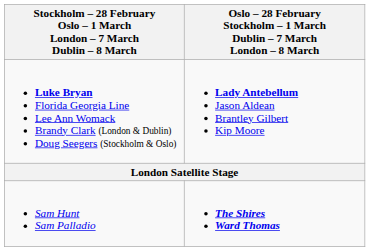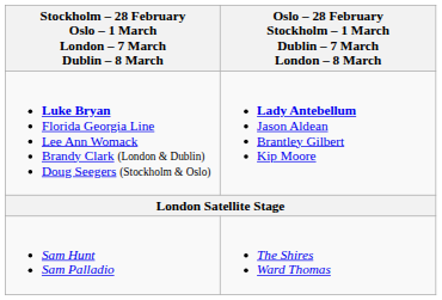Sam Hunt Sam Palladio | column 2: bold -> normal
